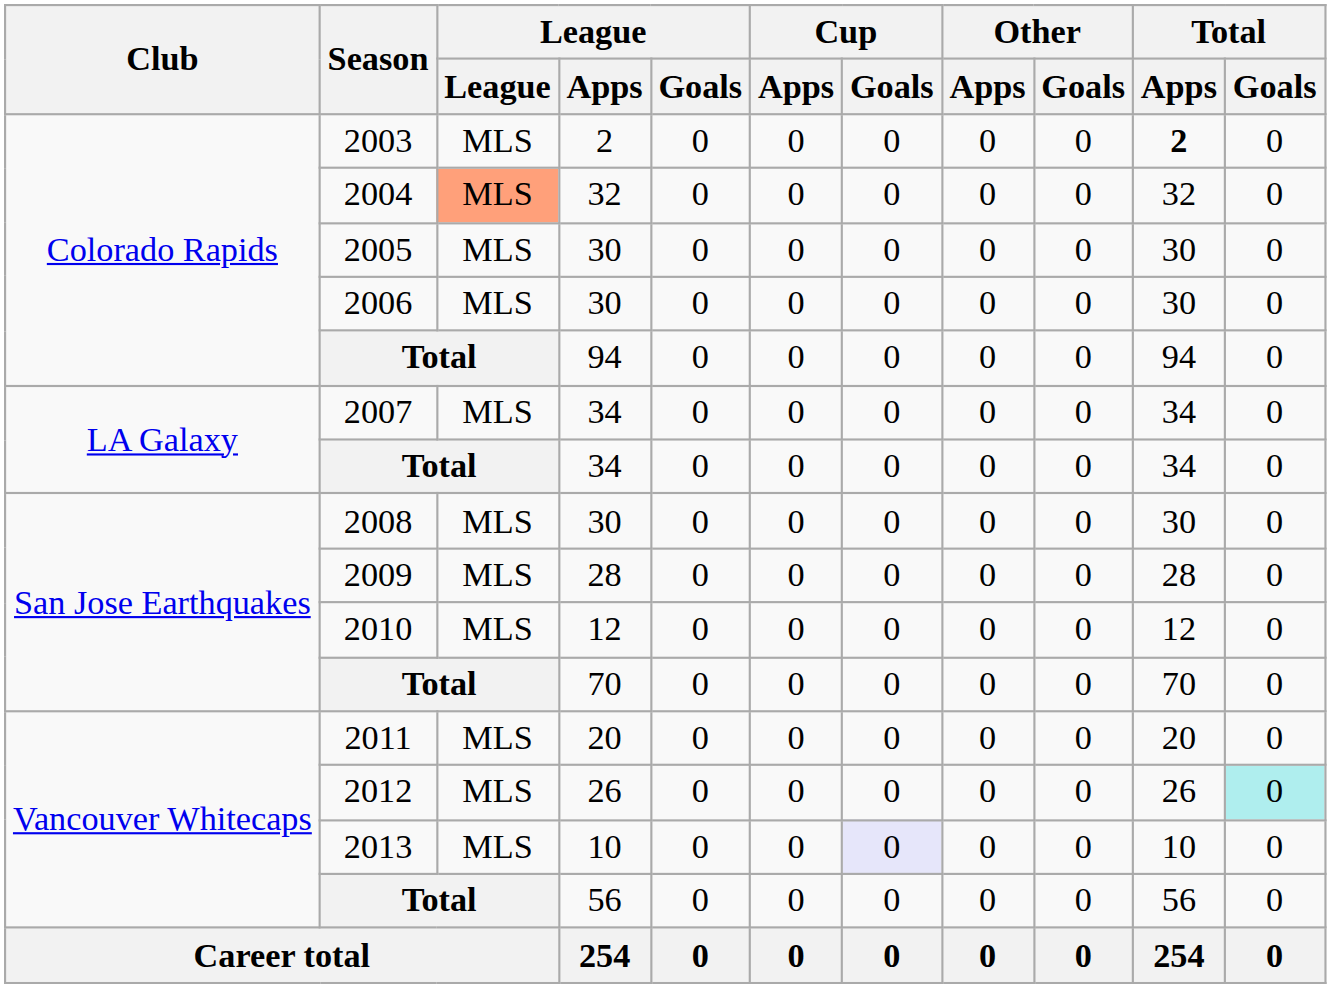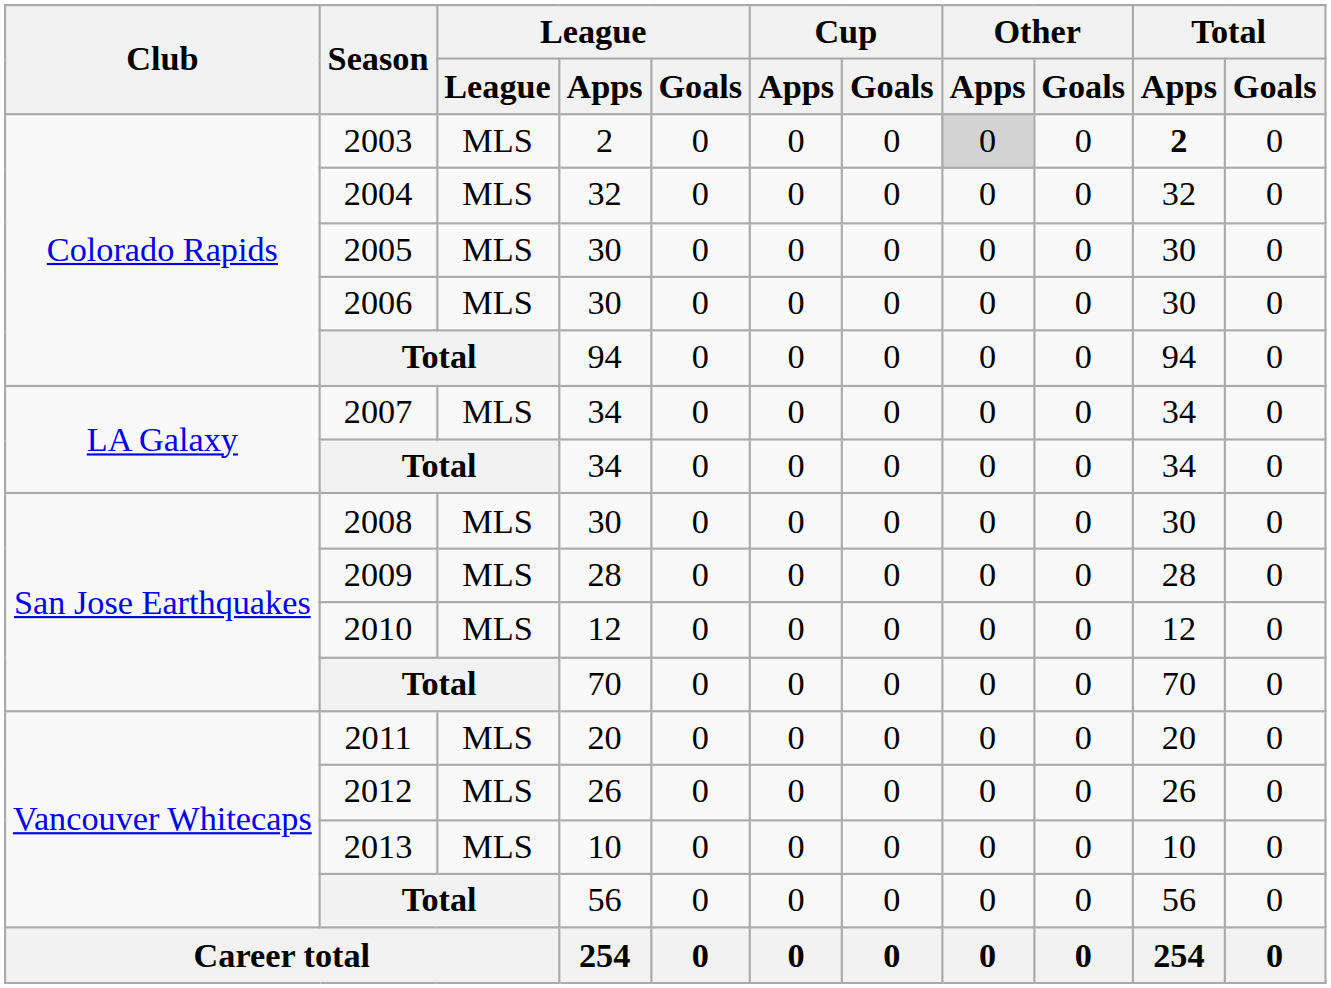2003 | Other / Apps: no background -> lightgrey background
2004 | League: lightsalmon background -> no background
2012 | Total / Goals: paleturquoise background -> no background
2013 | Cup / Goals: lavender background -> no background
